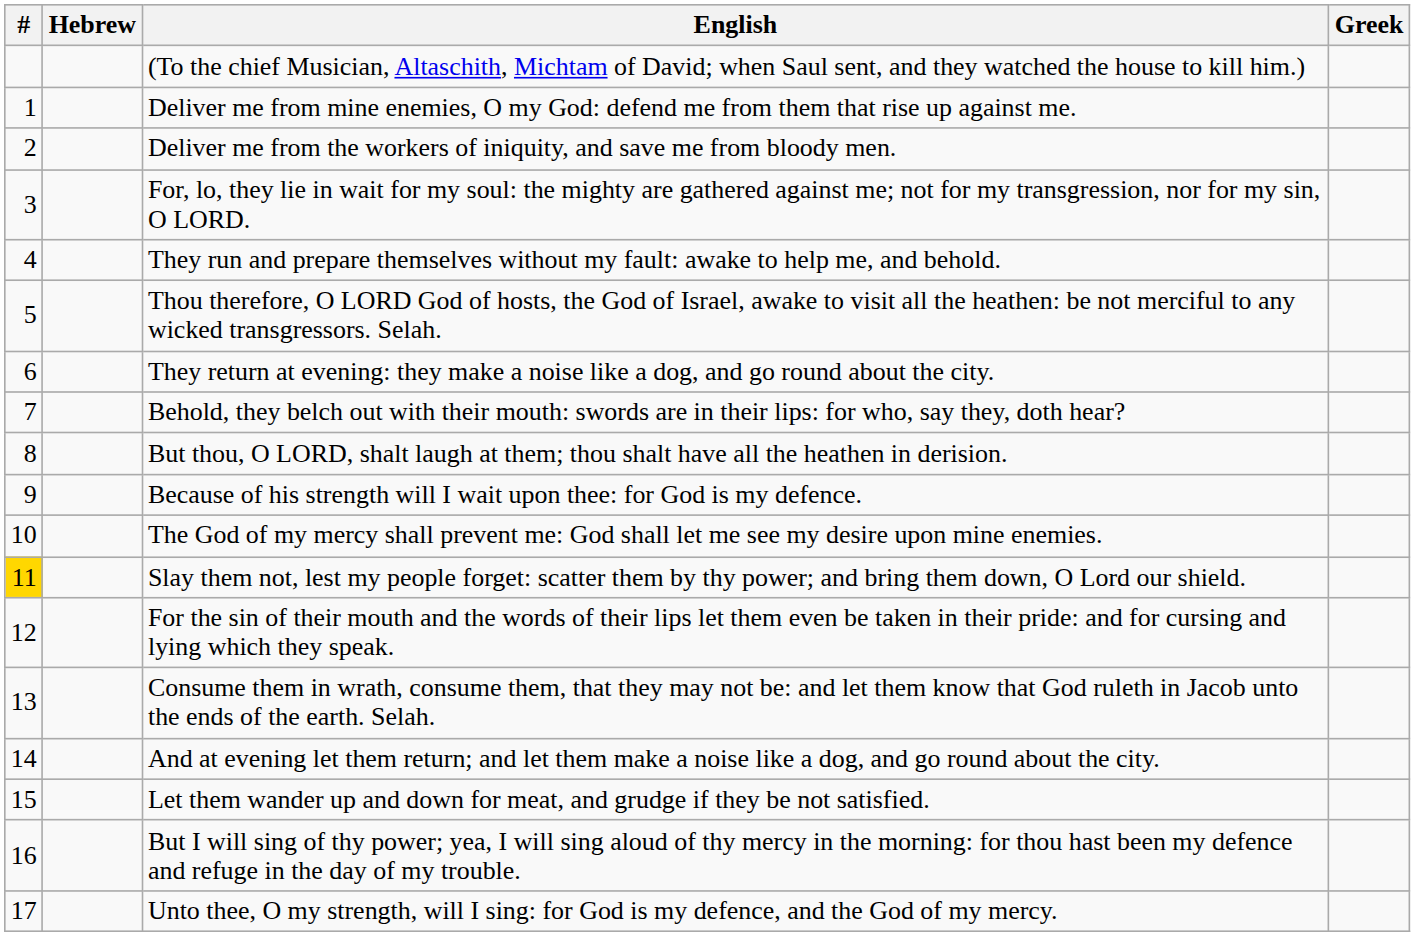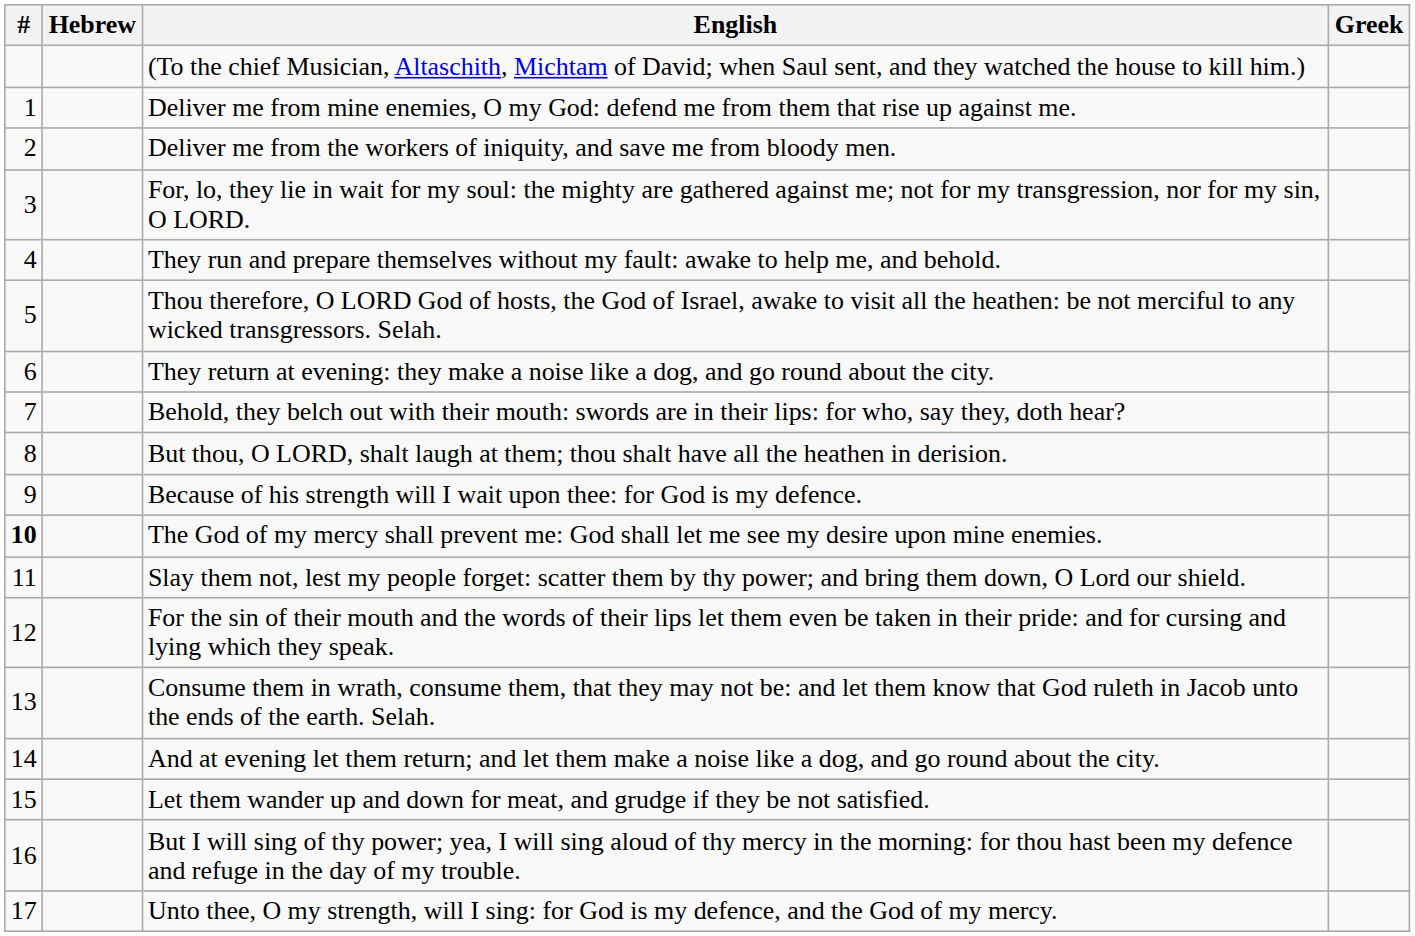row 12 | #: normal -> bold
row 13 | #: gold background -> no background
